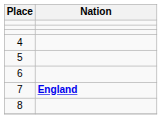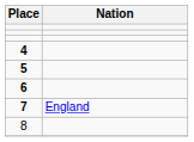row 5 | Place: normal -> bold
row 6 | Place: normal -> bold
row 7 | Place: normal -> bold
row 8 | Place: normal -> bold
row 8 | Nation: bold -> normal
